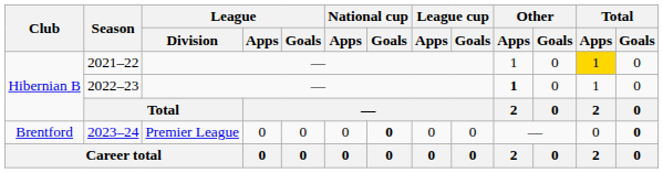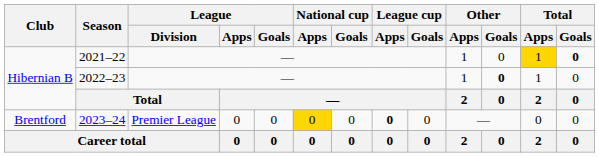2021–22 | Total / Goals: normal -> bold
2022–23 | Other / Apps: bold -> normal
2022–23 | Other / Goals: normal -> bold
2023–24 | National cup / Apps: no background -> gold background
2023–24 | National cup / Goals: bold -> normal
2023–24 | League cup / Apps: normal -> bold
2023–24 | Total / Goals: bold -> normal
